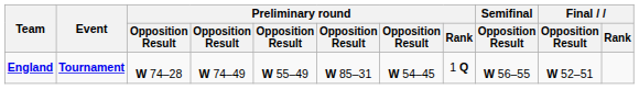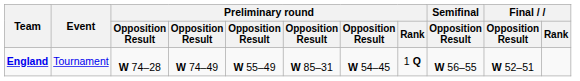England | Event: bold -> normal
